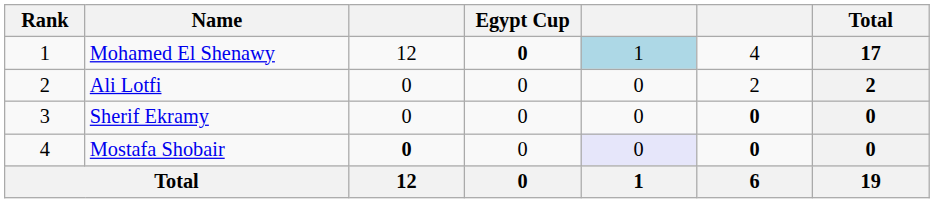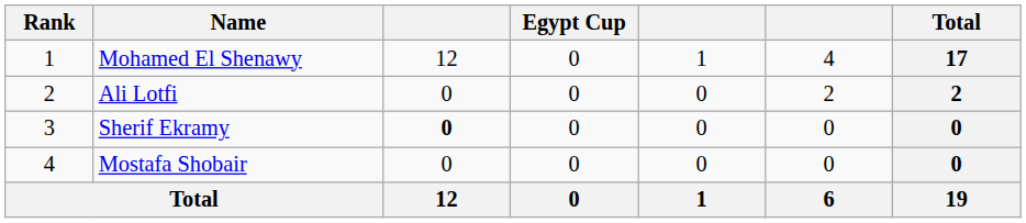Mohamed El Shenawy | Egypt Cup: bold -> normal
Mohamed El Shenawy | column 5: lightblue background -> no background
Sherif Ekramy | column 3: normal -> bold
Sherif Ekramy | column 6: bold -> normal
Mostafa Shobair | column 3: bold -> normal
Mostafa Shobair | column 5: lavender background -> no background
Mostafa Shobair | column 6: bold -> normal
